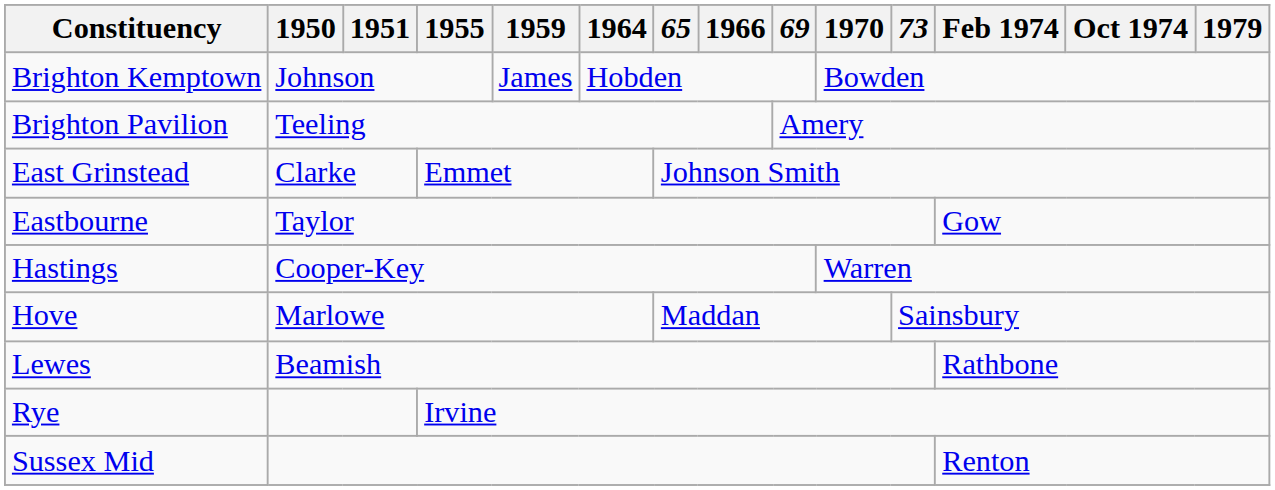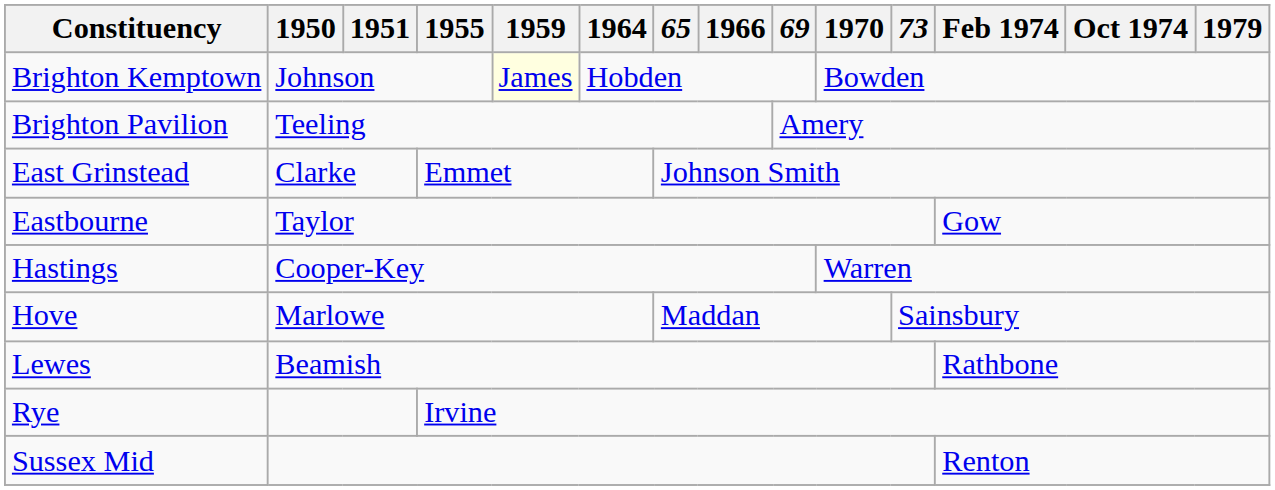Brighton Kemptown | 1959: no background -> lightyellow background
